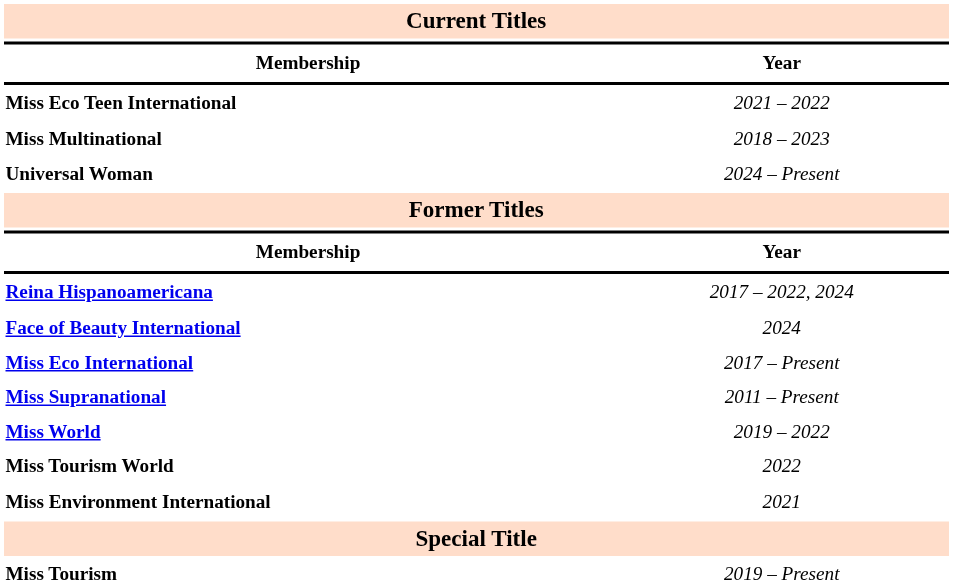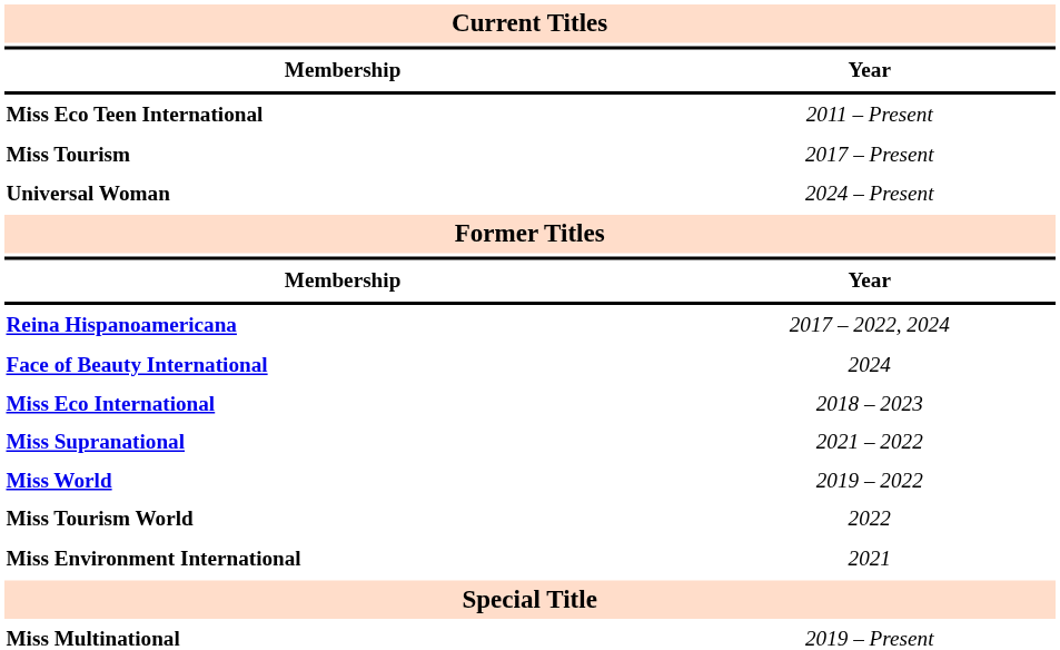row 3 | column 2: 2021 – 2022 -> 2011 – Present
row 4 | column 1: Miss Multinational -> Miss Tourism
row 4 | column 2: 2018 – 2023 -> 2017 – Present
row 10 | column 2: 2017 – Present -> 2018 – 2023
row 11 | column 2: 2011 – Present -> 2021 – 2022
row 16 | column 1: Miss Tourism -> Miss Multinational
